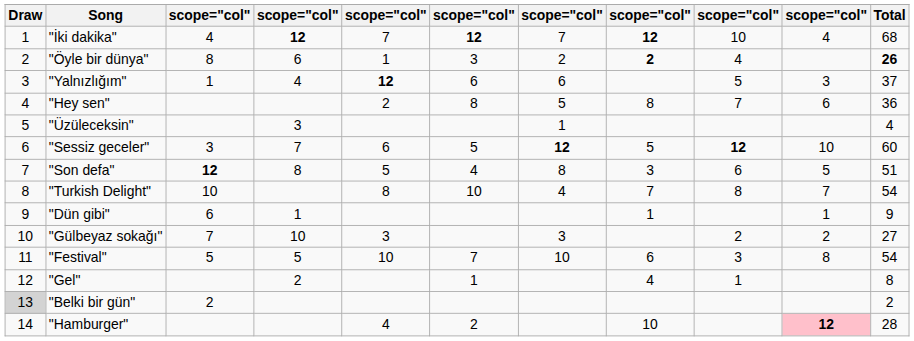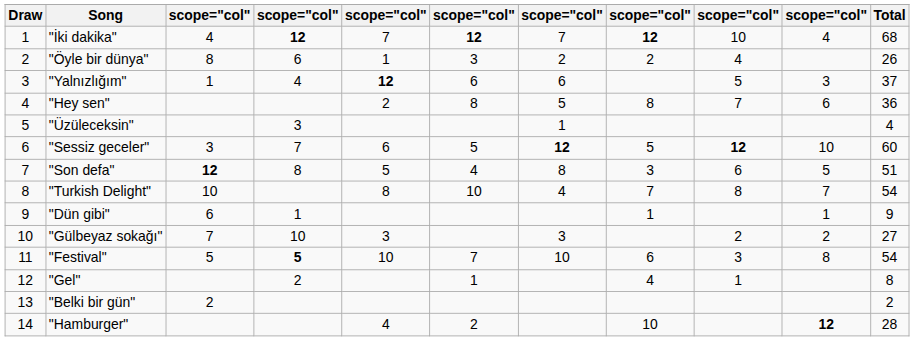"Öyle bir dünya" | column 8: bold -> normal
"Öyle bir dünya" | Total: bold -> normal
"Festival" | column 4: normal -> bold
"Belki bir gün" | Draw: lightgrey background -> no background
"Hamburger" | column 10: pink background -> no background
